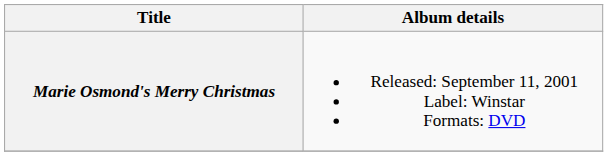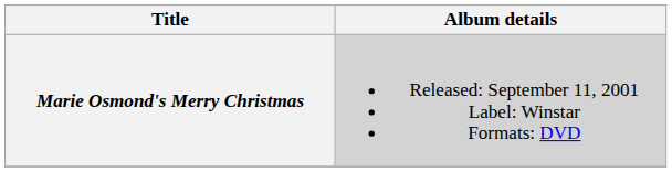Marie Osmond's Merry Christmas | Album details: no background -> lightgrey background
